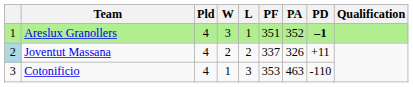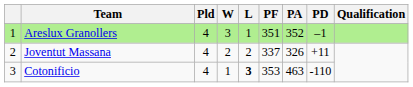Areslux Granollers | PD: bold -> normal
Joventut Massana | column 1: lightblue background -> no background
Cotonificio | L: normal -> bold
